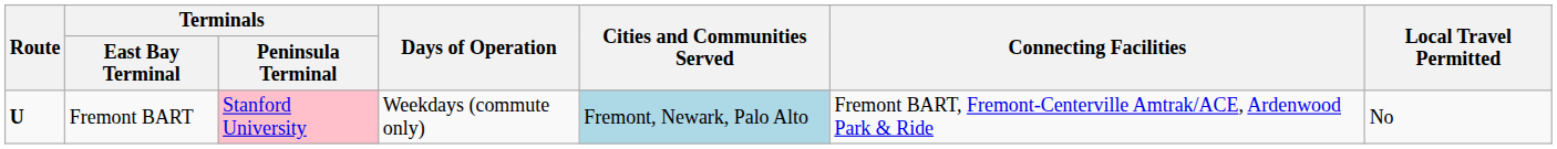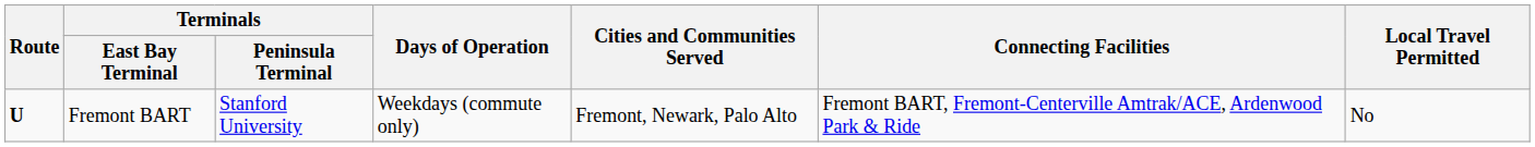Fremont BART | Terminals / Peninsula Terminal: pink background -> no background
Fremont BART | Cities and Communities Served: lightblue background -> no background
